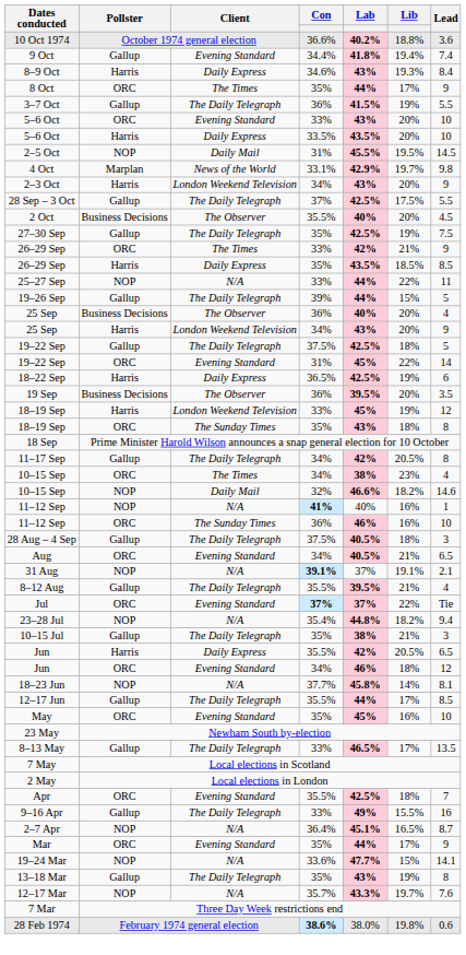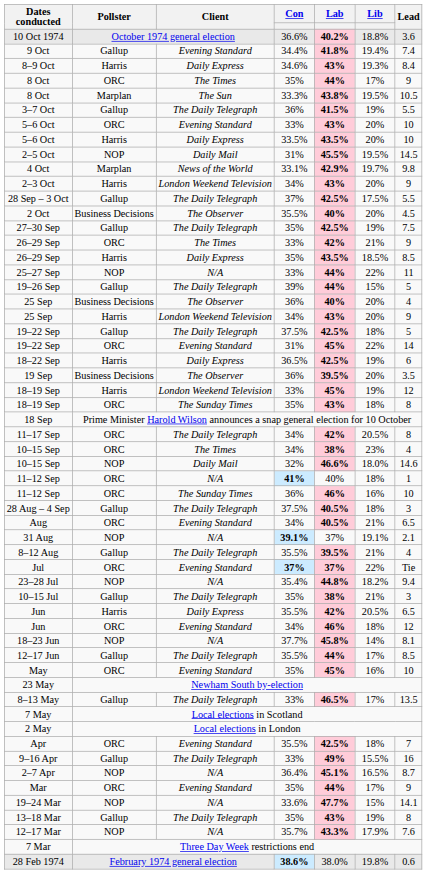+ row: 8 Oct | Marplan | The Sun | 33.3% | 43.8% | 19.5% | 10.5
11–17 Sep | Pollster: Gallup -> ORC
10–15 Sep / 32% | Lib: 18.2% -> 18.0%
11–12 Sep / 41% | Pollster: NOP -> ORC
11–12 Sep / 41% | Lib: 16% -> 18%
12–17 Mar | Lib: 19.7% -> 17.9%
